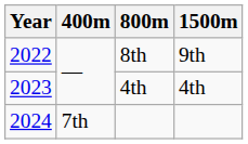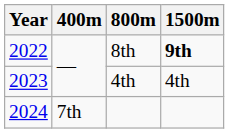8th | 1500m: normal -> bold
